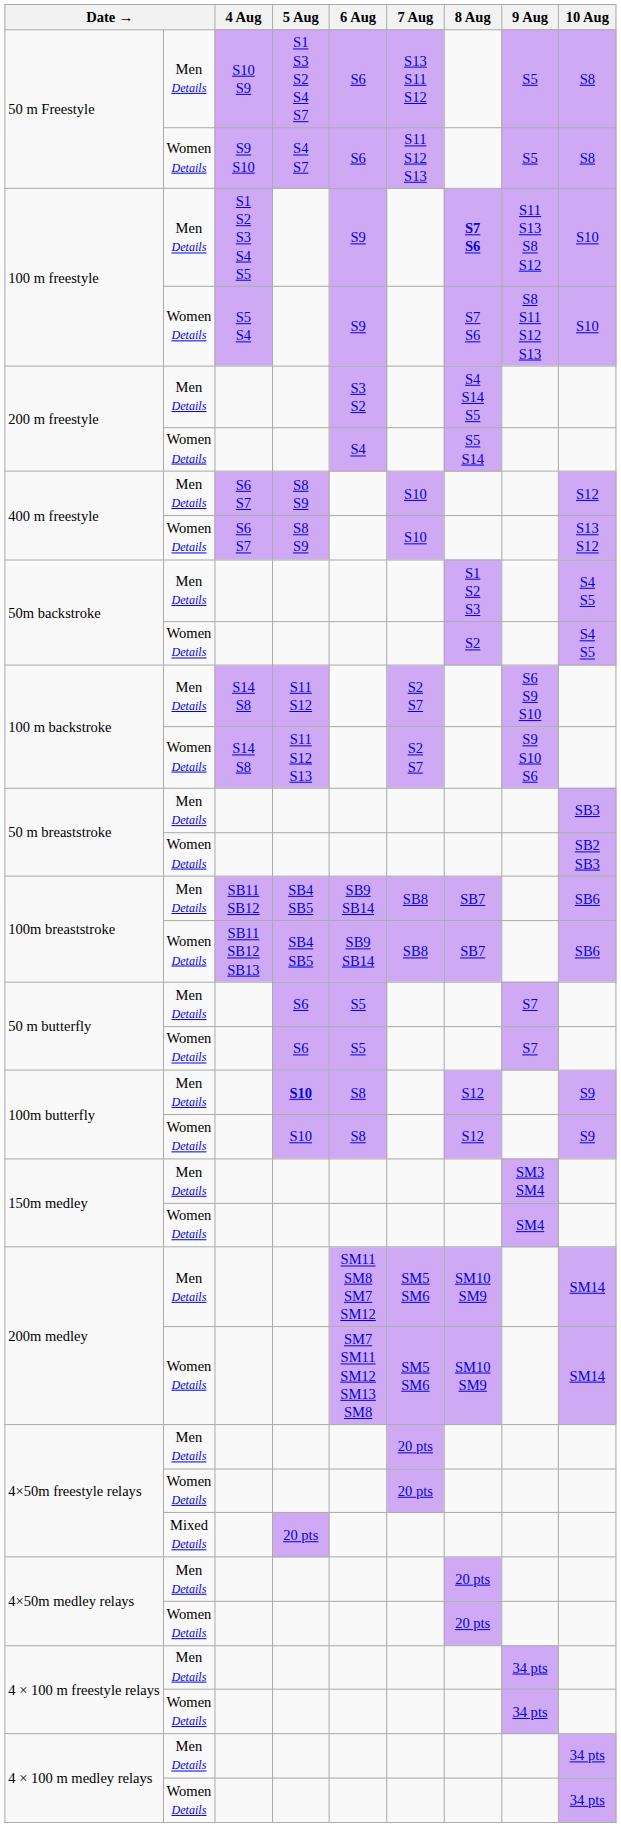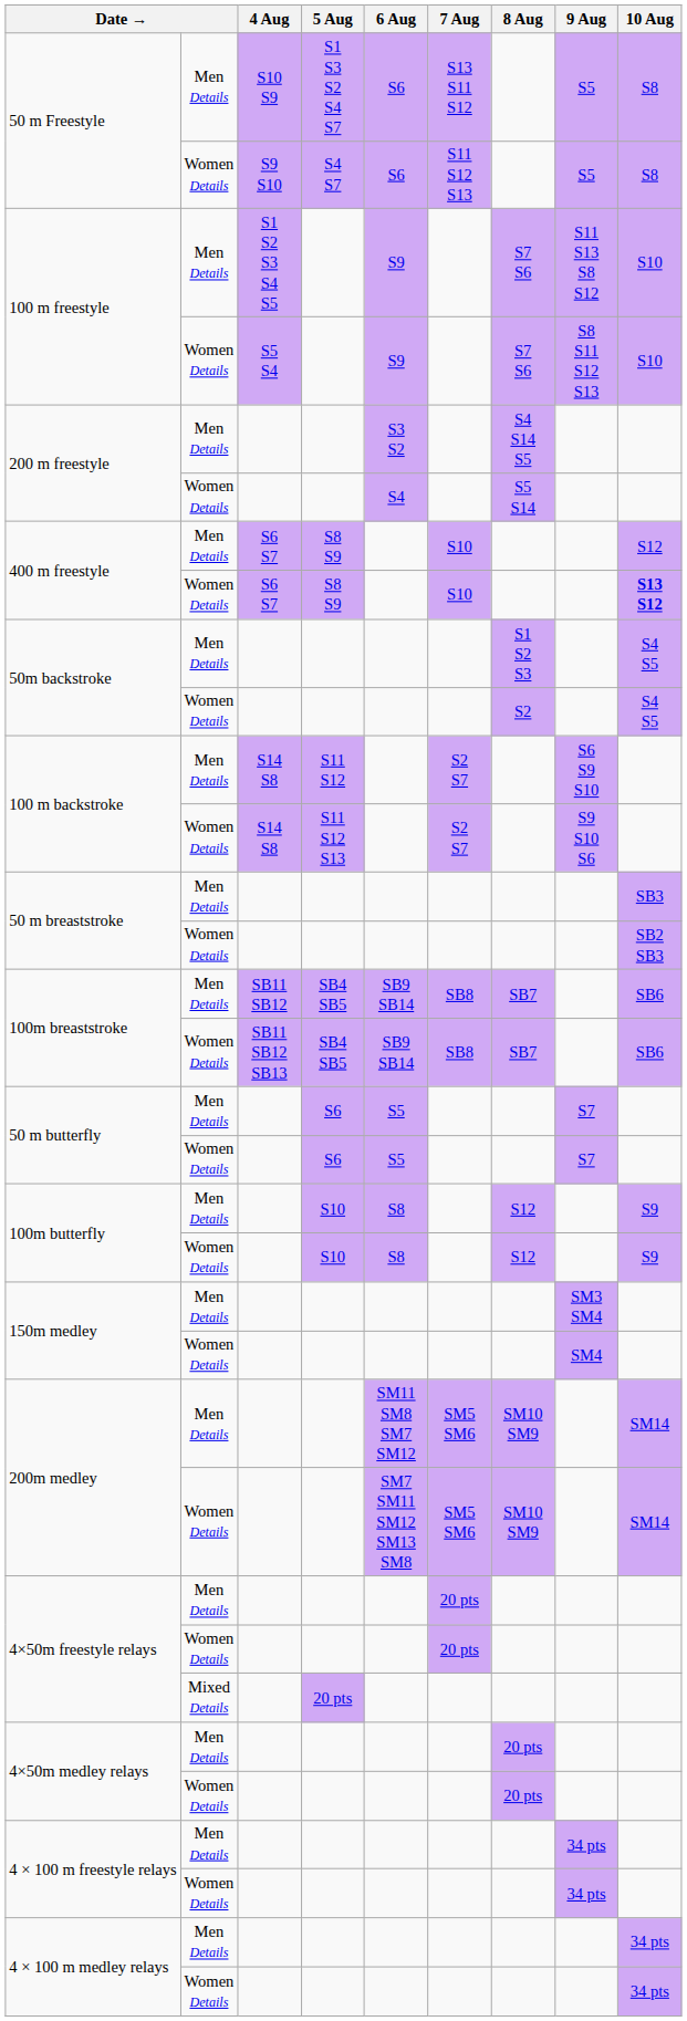100 m freestyle / Men Details | 8 Aug: bold -> normal
400 m freestyle / Women Details | 10 Aug: normal -> bold
100m butterfly / Men Details | 5 Aug: bold -> normal
